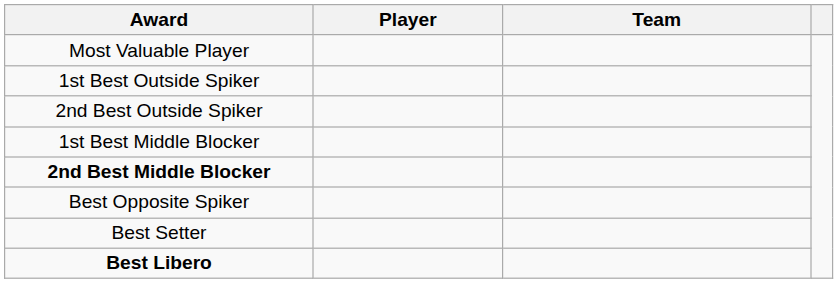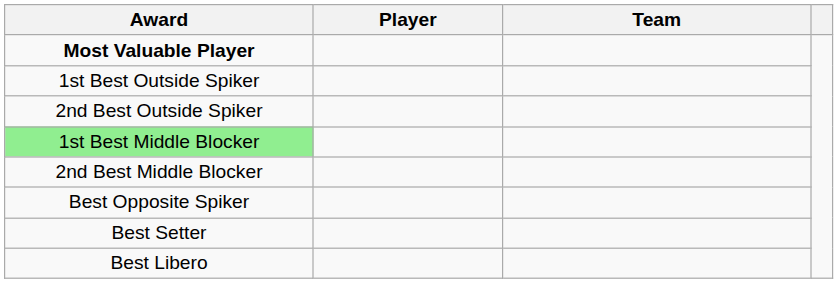Most Valuable Player | Award: normal -> bold
1st Best Middle Blocker | Award: no background -> lightgreen background
2nd Best Middle Blocker | Award: bold -> normal
Best Libero | Award: bold -> normal
